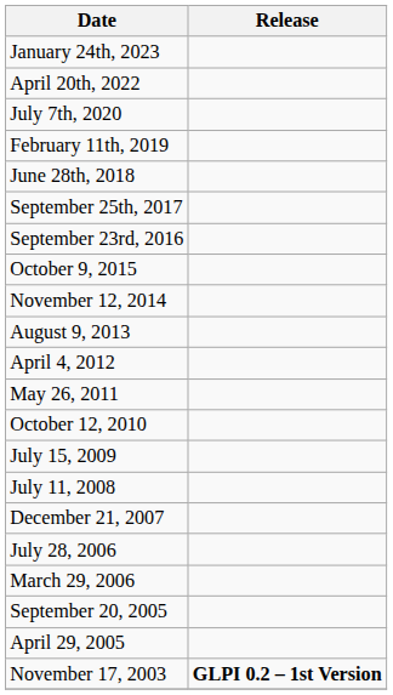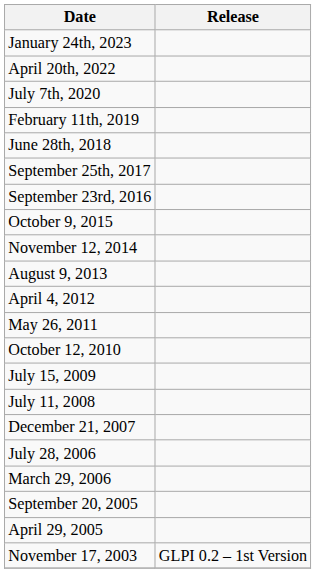November 17, 2003 | Release: bold -> normal
